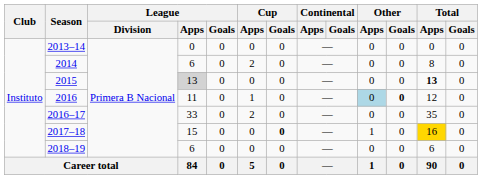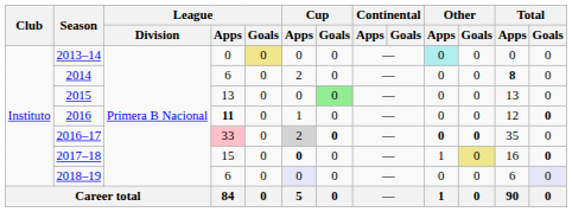2013–14 | League / Goals: no background -> khaki background
2013–14 | Other / Apps: no background -> paleturquoise background
2014 | Total / Apps: normal -> bold
2015 | League / Apps: lightgrey background -> no background
2015 | Cup / Goals: no background -> lightgreen background
2015 | Total / Apps: bold -> normal
2016 | League / Apps: normal -> bold
2016 | Other / Apps: lightblue background -> no background
2016 | Other / Goals: bold -> normal
2016 | Total / Goals: normal -> bold
2016–17 | League / Apps: no background -> pink background
2016–17 | Cup / Apps: no background -> lightgrey background
2016–17 | Cup / Goals: normal -> bold
2016–17 | Other / Apps: normal -> bold
2016–17 | Other / Goals: normal -> bold
2017–18 | Cup / Apps: normal -> bold
2017–18 | Cup / Goals: bold -> normal
2017–18 | Other / Goals: no background -> khaki background
2017–18 | Total / Apps: gold background -> no background
2017–18 | Total / Goals: normal -> bold
2018–19 | Cup / Apps: no background -> lavender background
2018–19 | Total / Goals: no background -> lavender background
